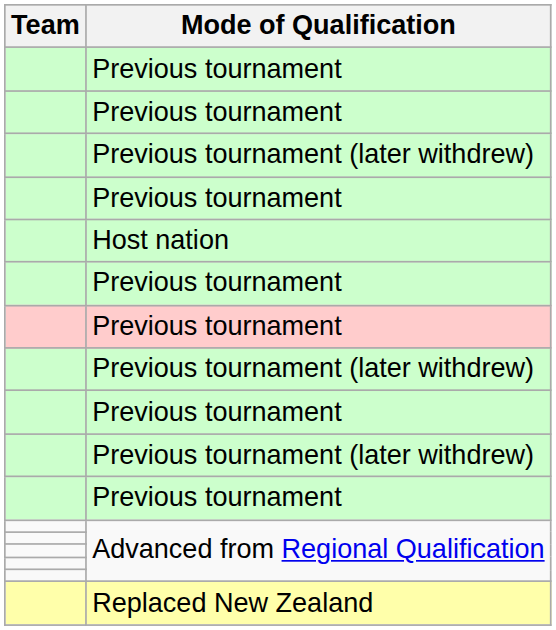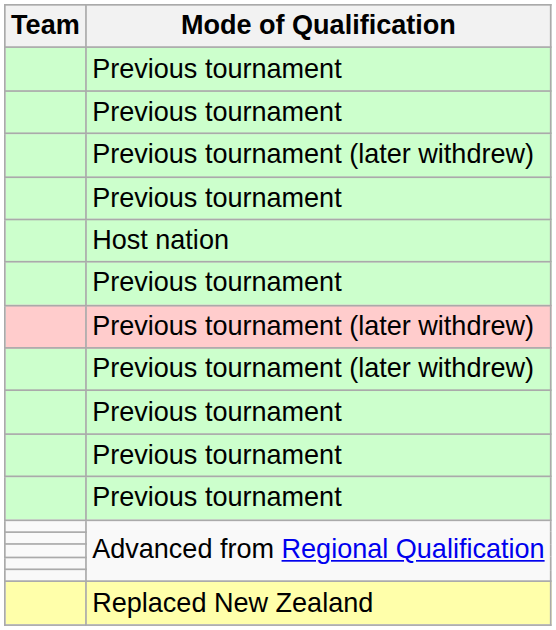row 8 | Mode of Qualification: Previous tournament -> Previous tournament (later withdrew)
row 11 | Mode of Qualification: Previous tournament (later withdrew) -> Previous tournament
